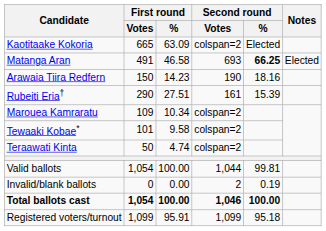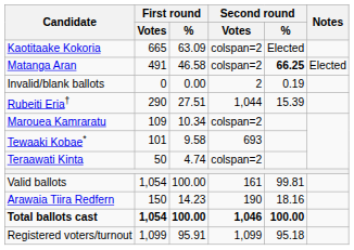Matanga Aran | Second round / Votes: 693 -> colspan=2
rows swapped: Arawaia Tiira Redfern <-> Invalid/blank ballots
Rubeiti Eria† | Second round / Votes: 161 -> 1,044
Tewaaki Kobae* | Second round / Votes: colspan=2 -> 693
Valid ballots | Second round / Votes: 1,044 -> 161
